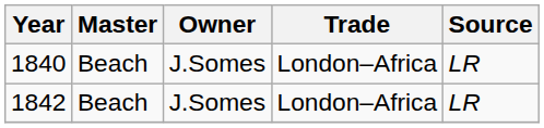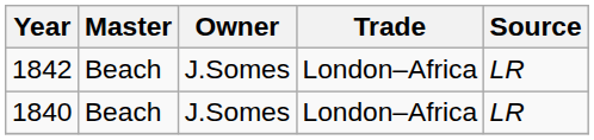rows swapped: 1840 <-> 1842
